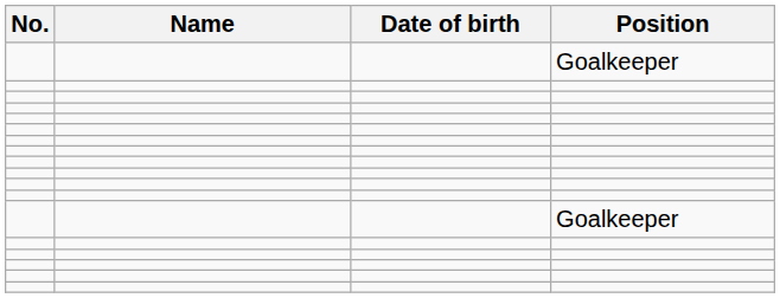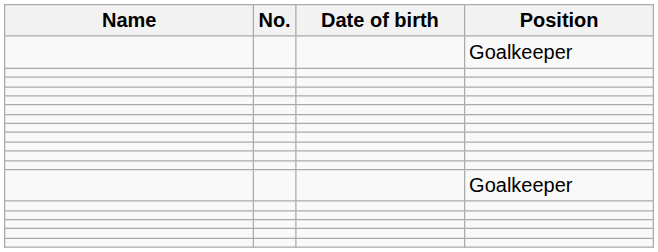columns swapped: No. <-> Name
